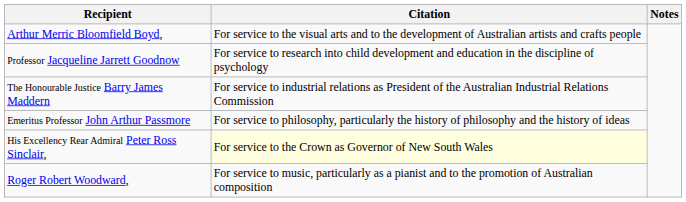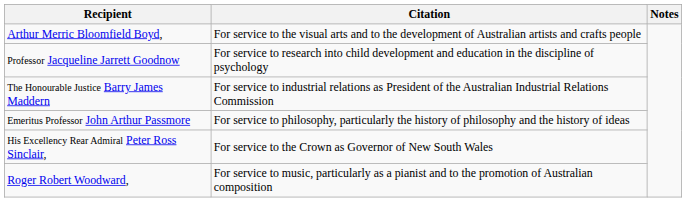His Excellency Rear Admiral Peter Ross Sinclair, | Citation: lightyellow background -> no background
